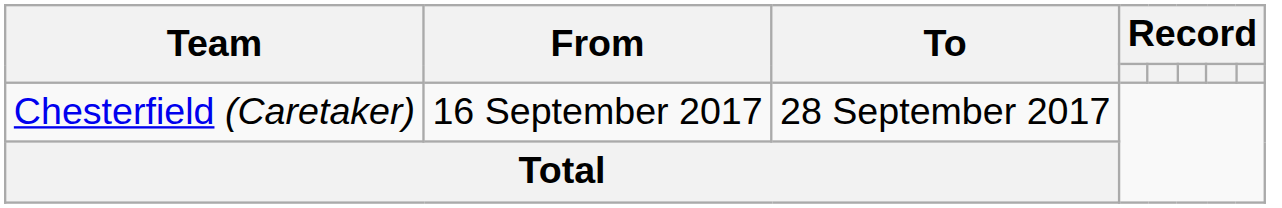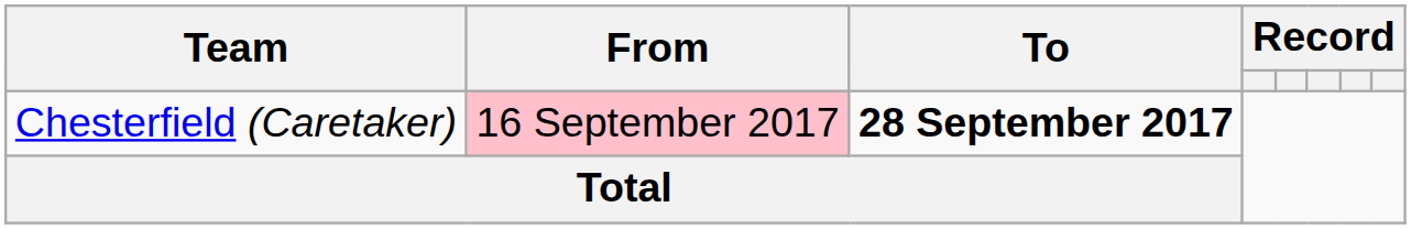Chesterfield (Caretaker) | From: no background -> pink background
Chesterfield (Caretaker) | To: normal -> bold
